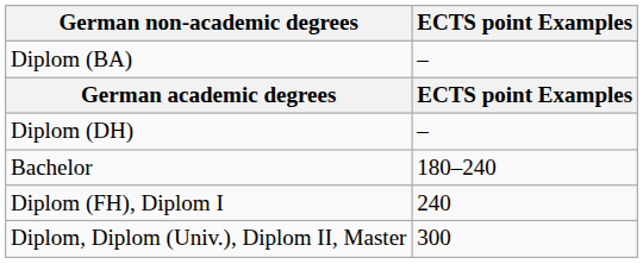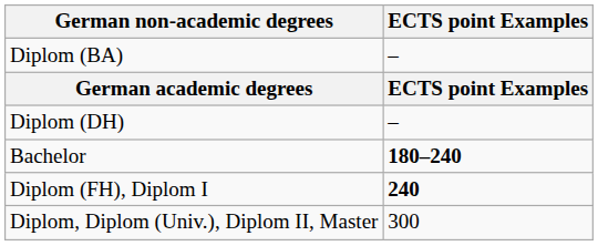Bachelor | ECTS point Examples: normal -> bold
Diplom (FH), Diplom I | ECTS point Examples: normal -> bold
